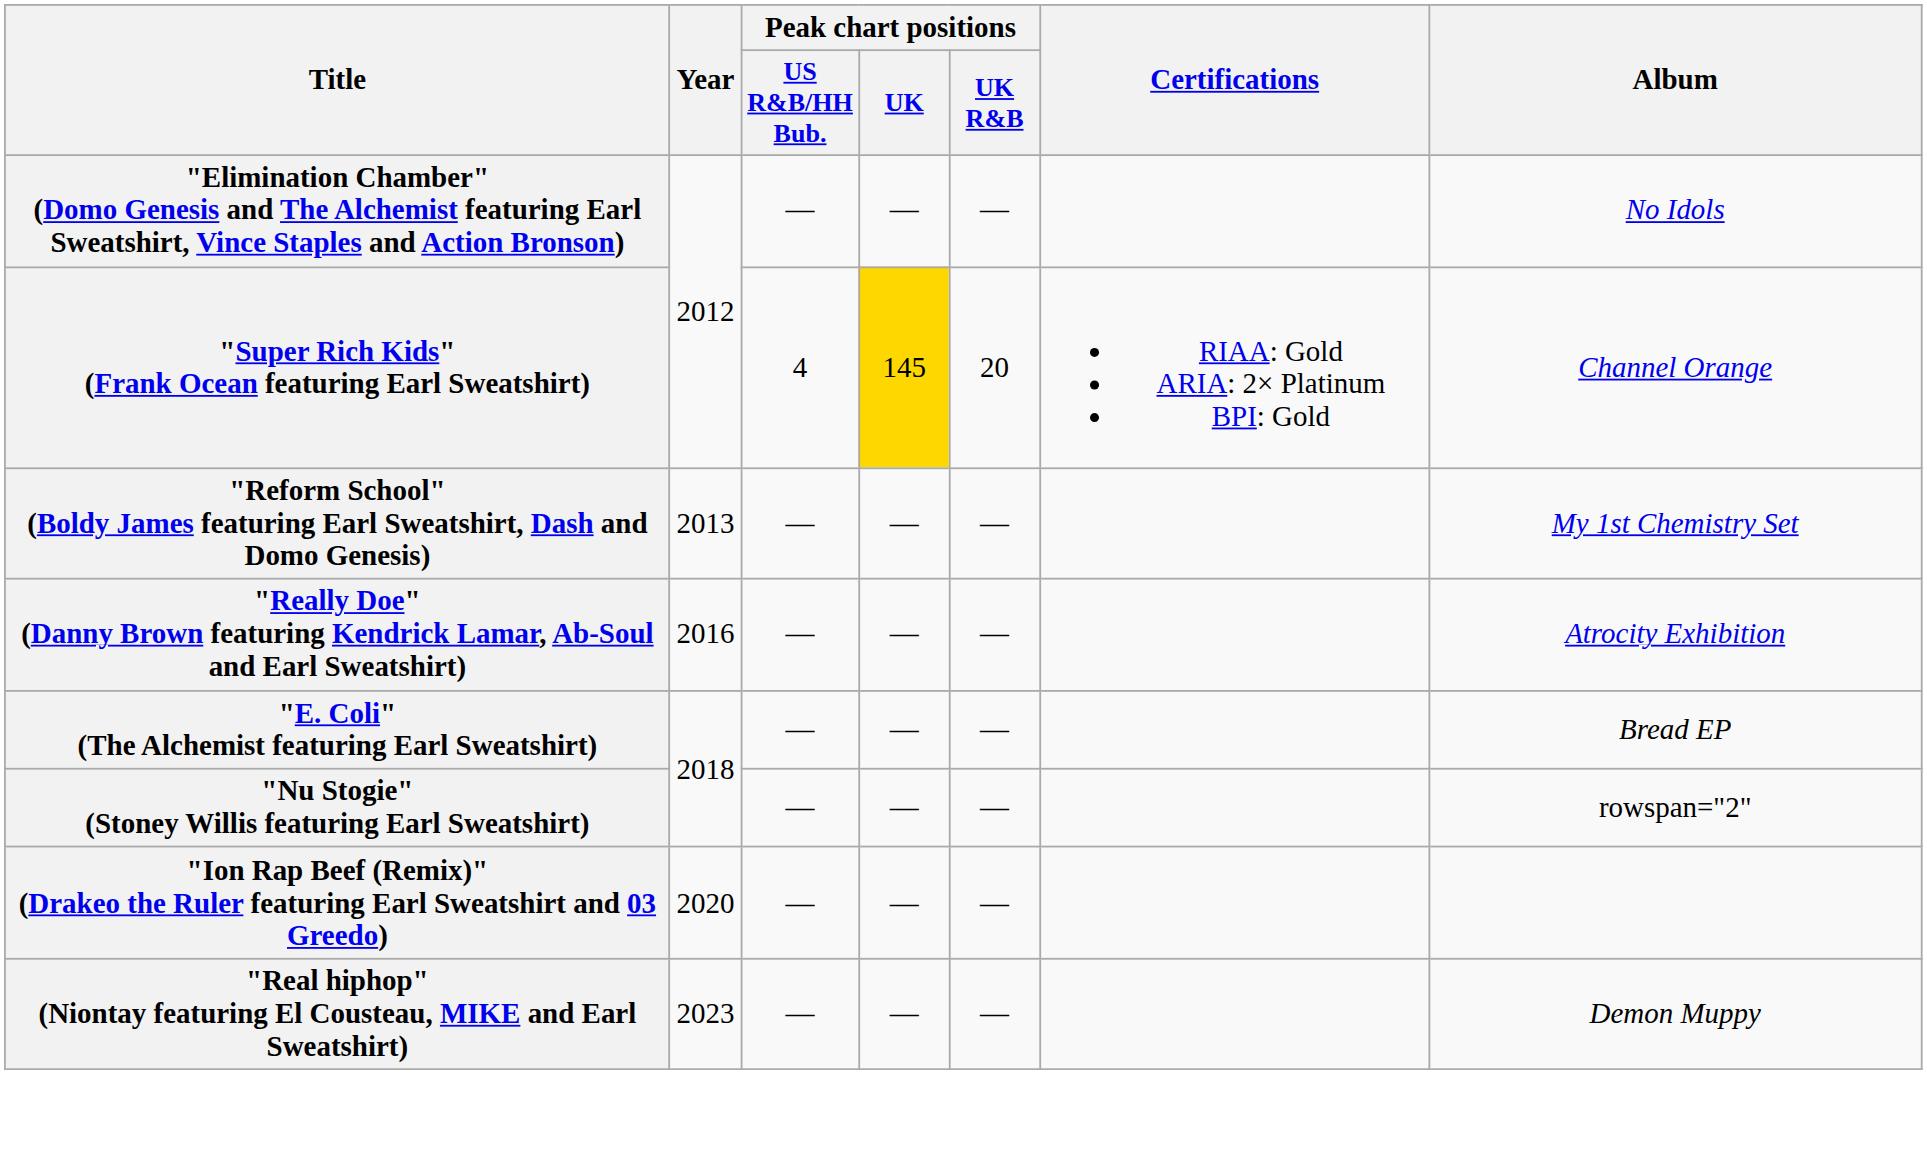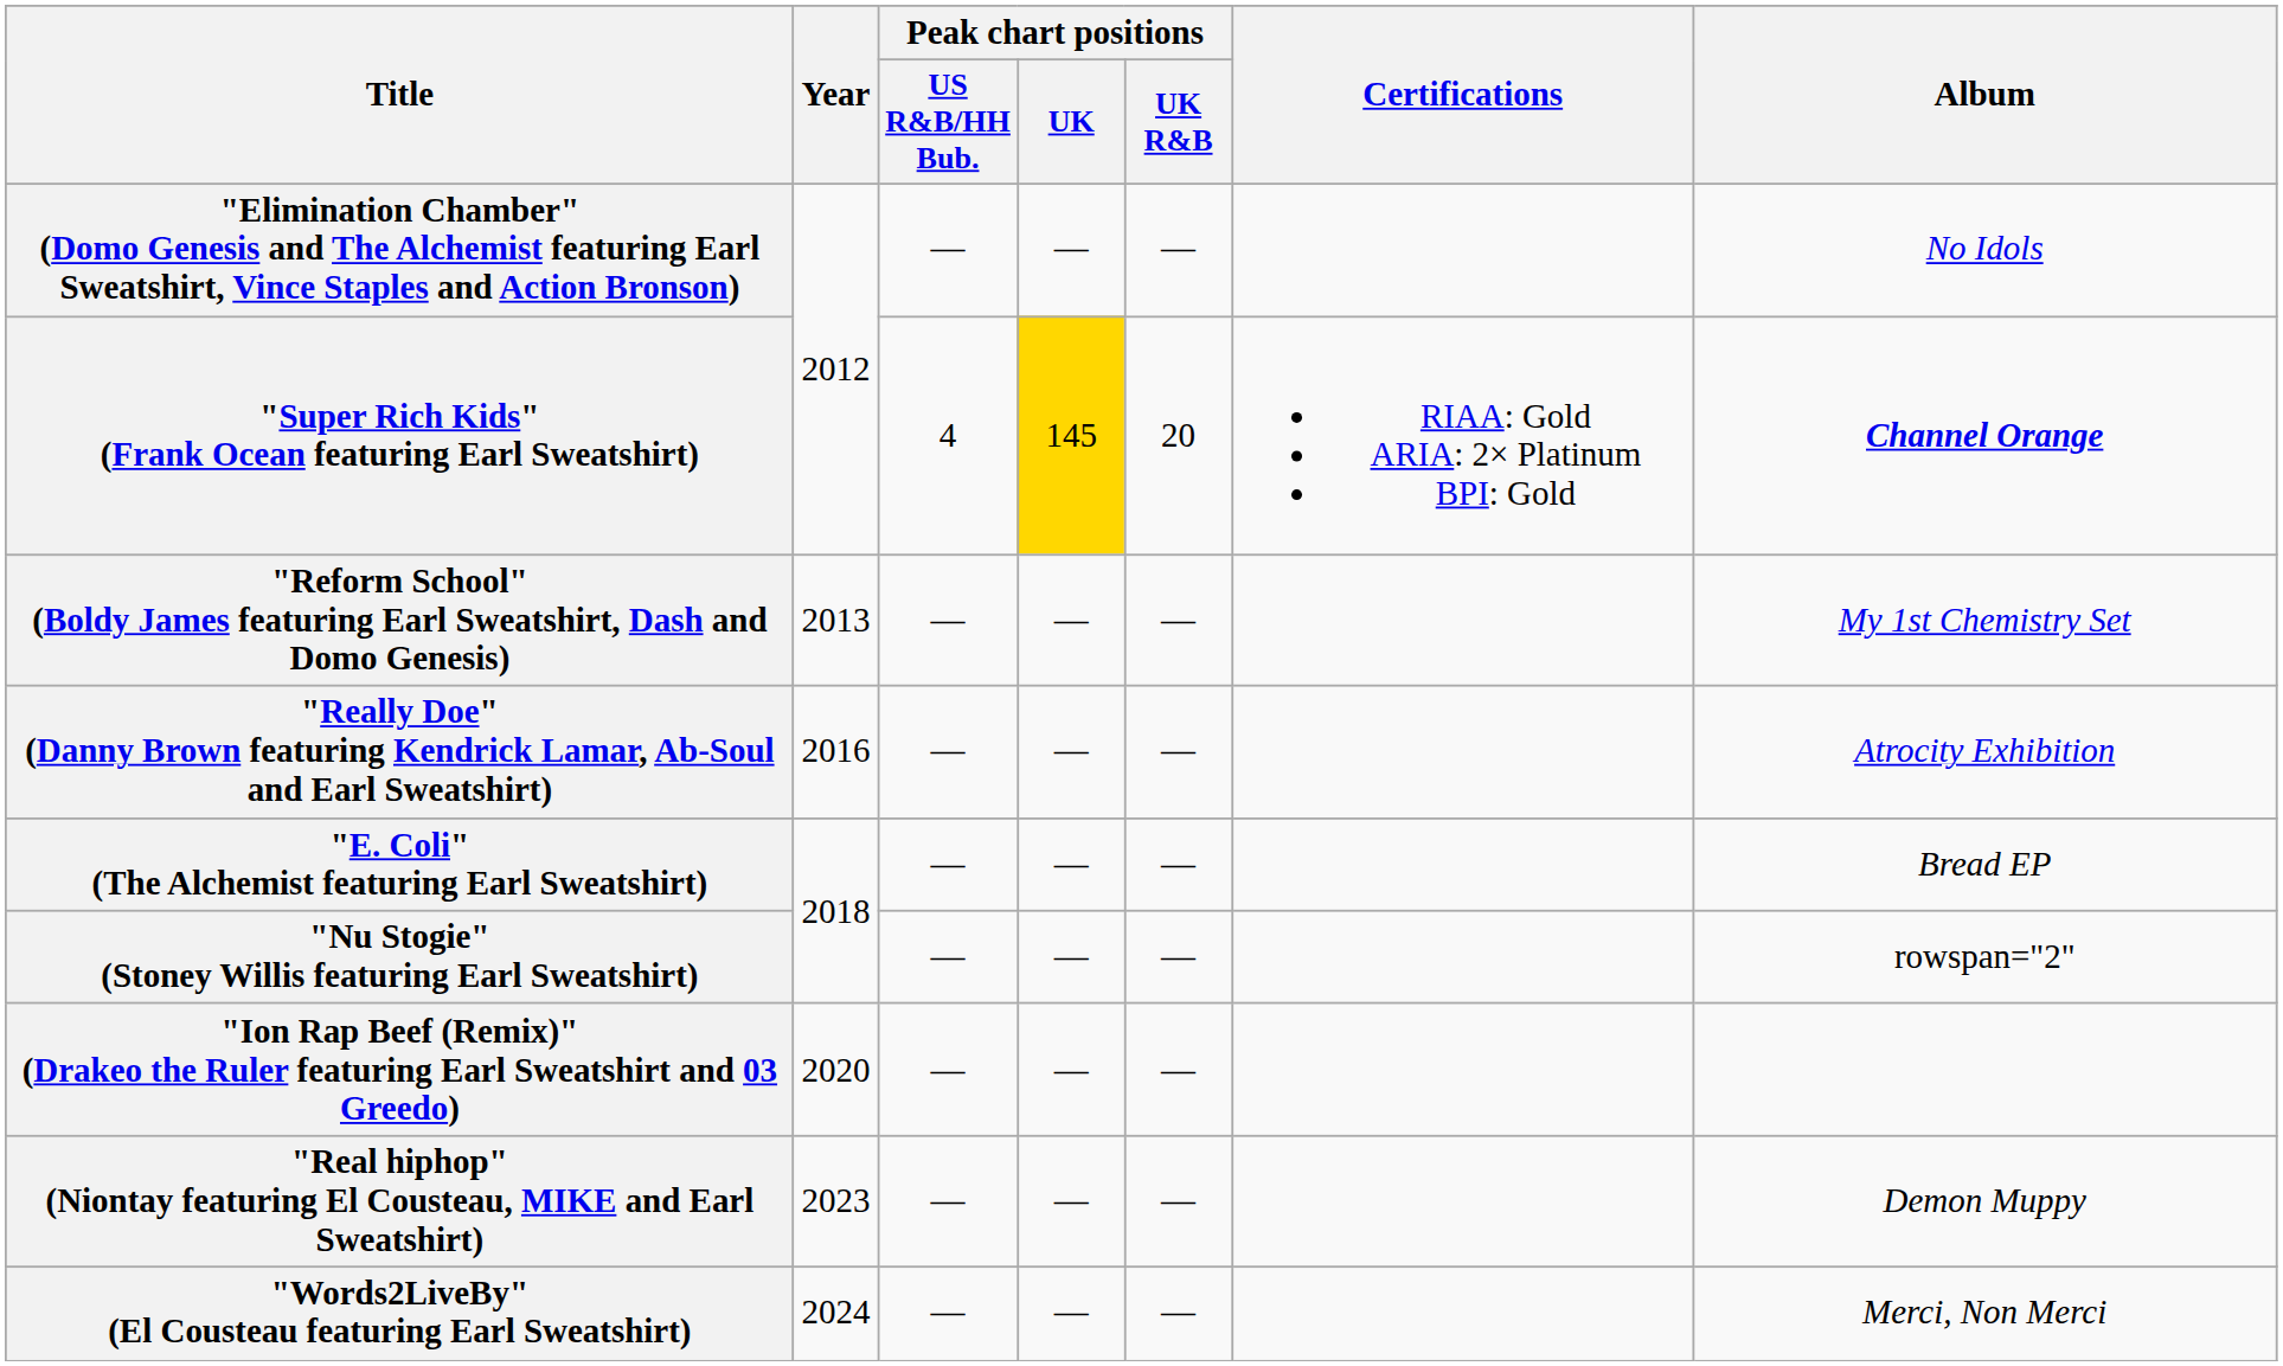"Super Rich Kids" (Frank Ocean featuring Earl Sweatshirt) | Album: normal -> bold
+ row: "Words2LiveBy" (El Cousteau featuring Earl Sweatshirt) | 2024 | — | — | — | Merci, Non Merci
